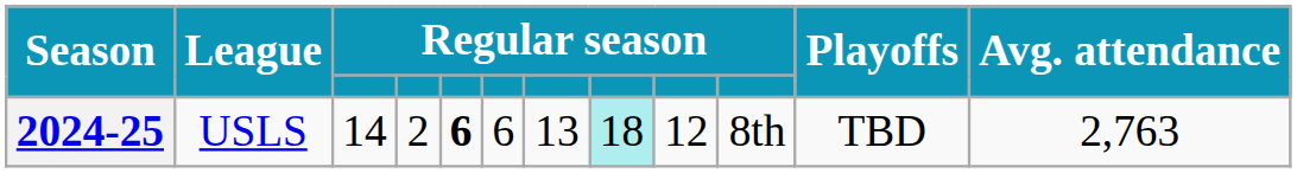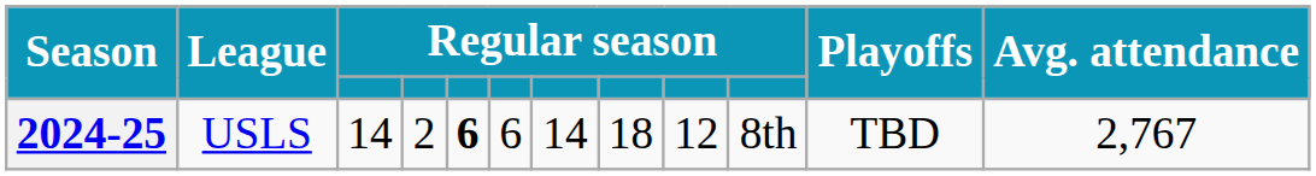2024-25 | column 7: 13 -> 14
2024-25 | column 8: paleturquoise background -> no background
2024-25 | Avg. attendance: 2,763 -> 2,767
